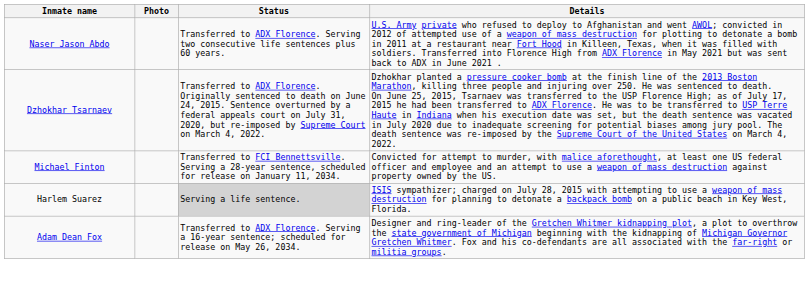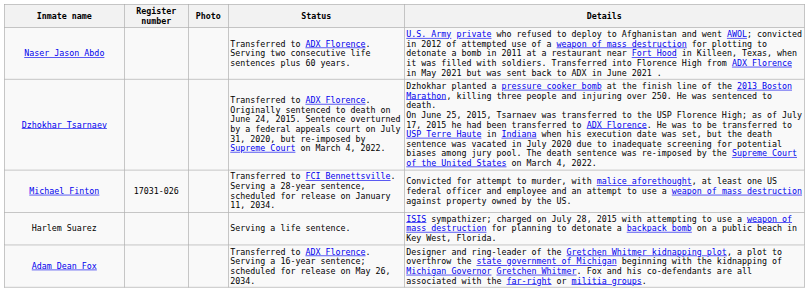+ column: Register number | 17031-026
Harlem Suarez | Status: lightgrey background -> no background
